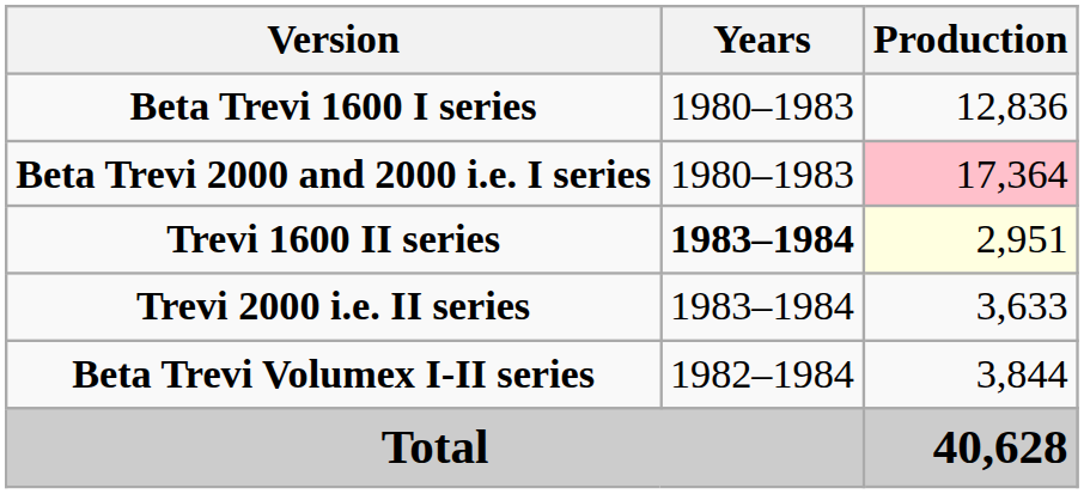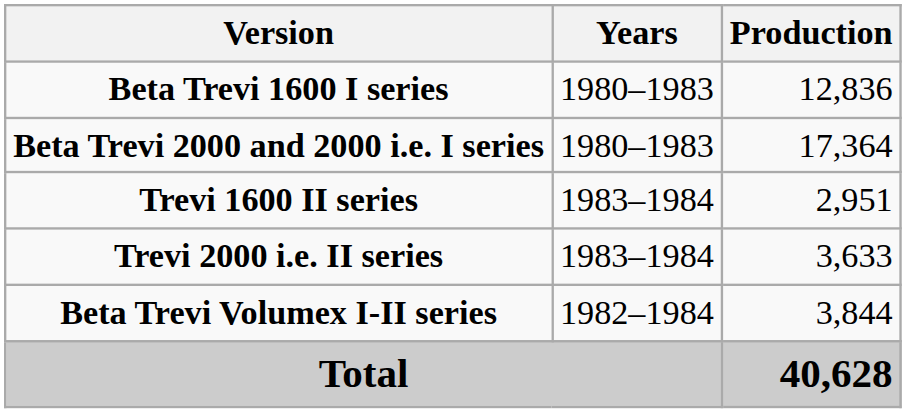Beta Trevi 2000 and 2000 i.e. I series | Production: pink background -> no background
Trevi 1600 II series | Years: bold -> normal
Trevi 1600 II series | Production: lightyellow background -> no background
